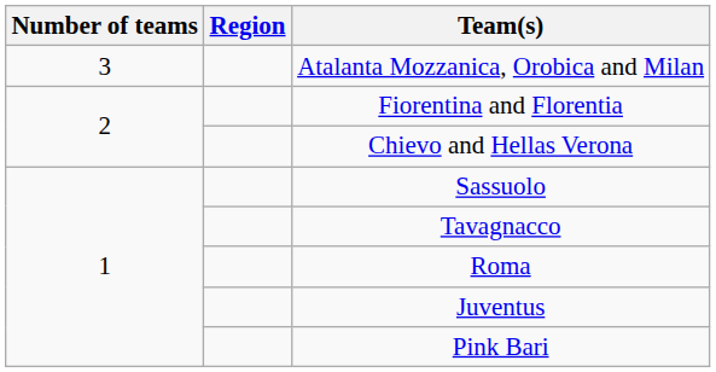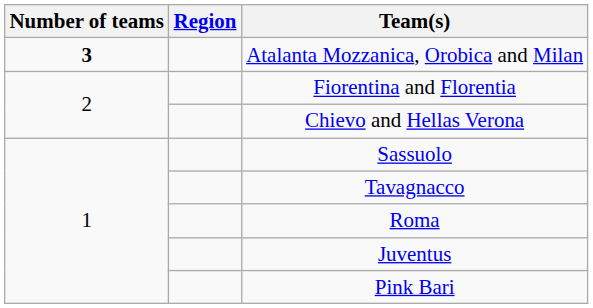Atalanta Mozzanica, Orobica and Milan | Number of teams: normal -> bold
